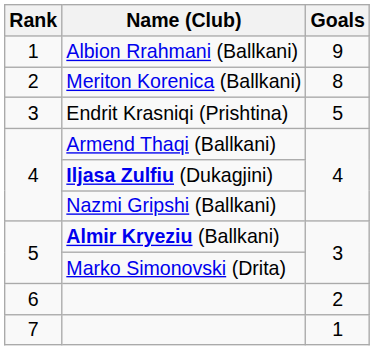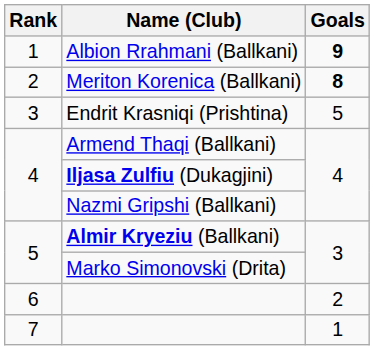Albion Rrahmani (Ballkani) | Goals: normal -> bold
Meriton Korenica (Ballkani) | Goals: normal -> bold
